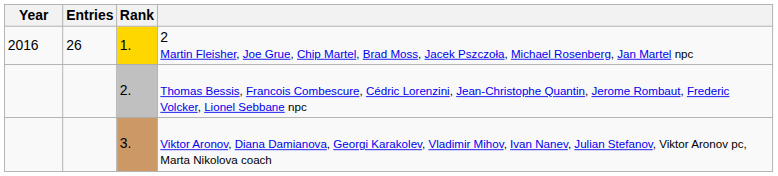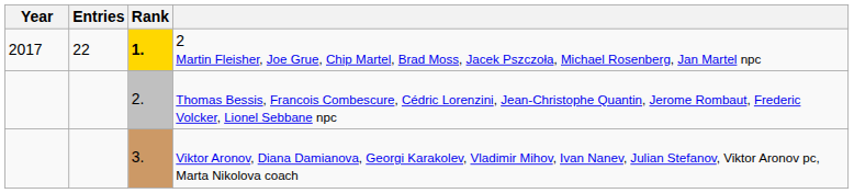row 2 | Year: 2016 -> 2017
row 2 | Entries: 26 -> 22
row 2 | Rank: normal -> bold
